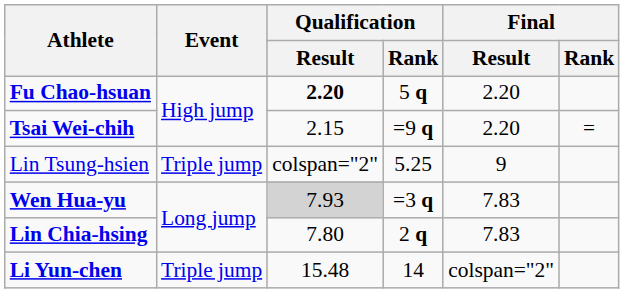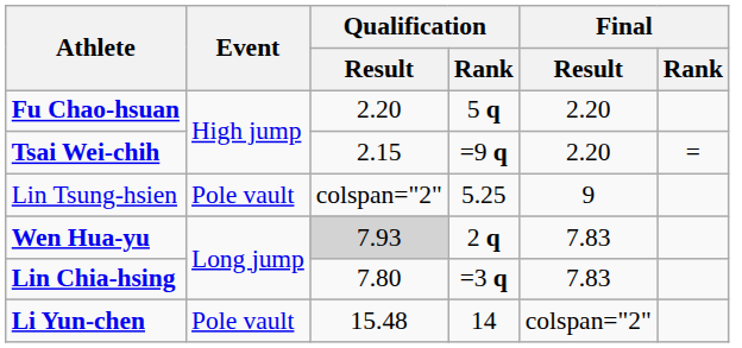Fu Chao-hsuan | Qualification / Result: bold -> normal
Lin Tsung-hsien | Event: Triple jump -> Pole vault
Wen Hua-yu | Qualification / Rank: =3 q -> 2 q
Lin Chia-hsing | Qualification / Rank: 2 q -> =3 q
Li Yun-chen | Event: Triple jump -> Pole vault
